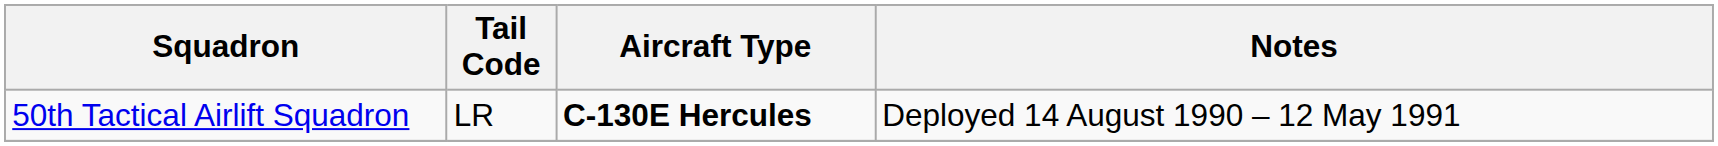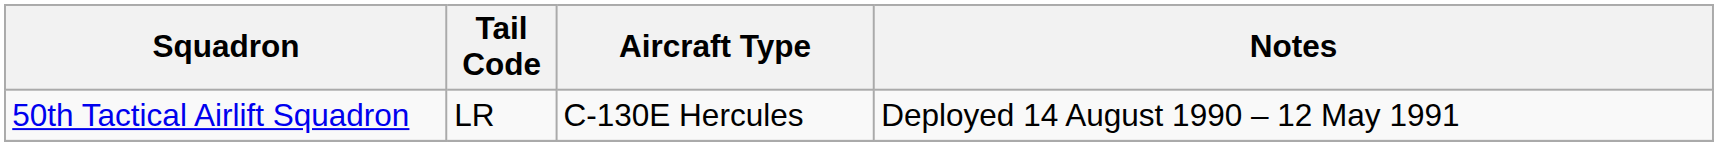50th Tactical Airlift Squadron | Aircraft Type: bold -> normal
